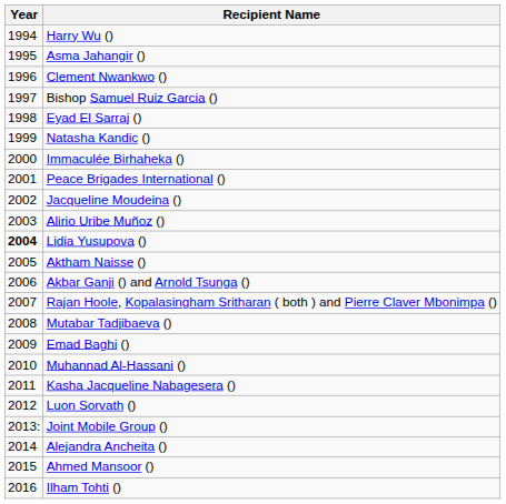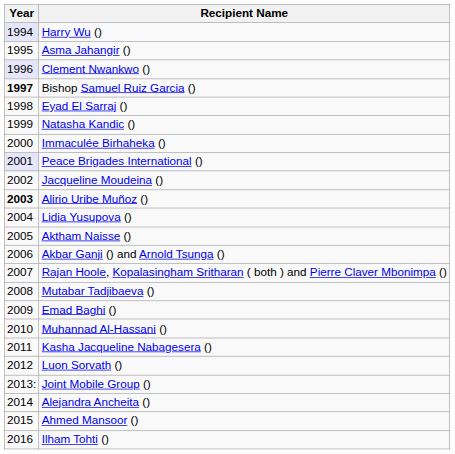Harry Wu () | Year: no background -> lavender background
Clement Nwankwo () | Year: no background -> lavender background
Bishop Samuel Ruiz Garcia () | Year: normal -> bold
Peace Brigades International () | Year: no background -> lavender background
Alirio Uribe Muñoz () | Year: normal -> bold
Lidia Yusupova () | Year: bold -> normal
